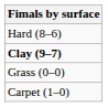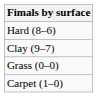row 3 | column 1: bold -> normal
